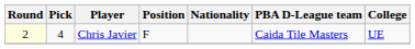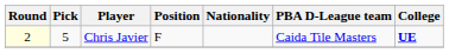Chris Javier | Pick: 4 -> 5
Chris Javier | College: normal -> bold
